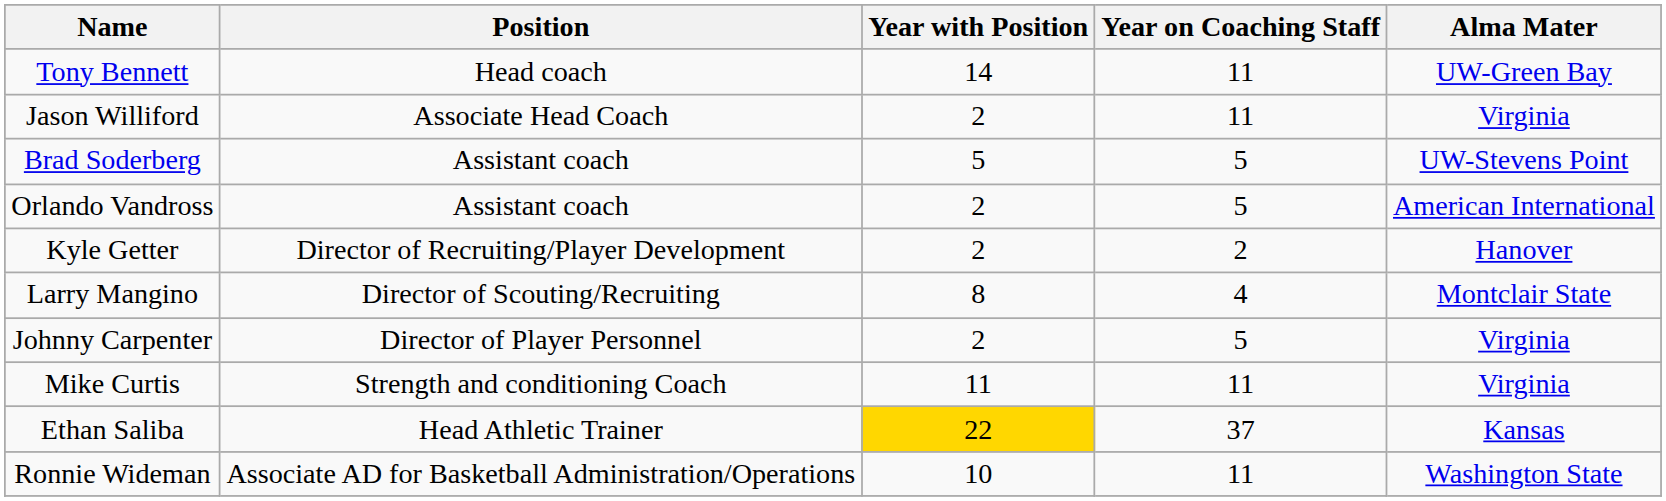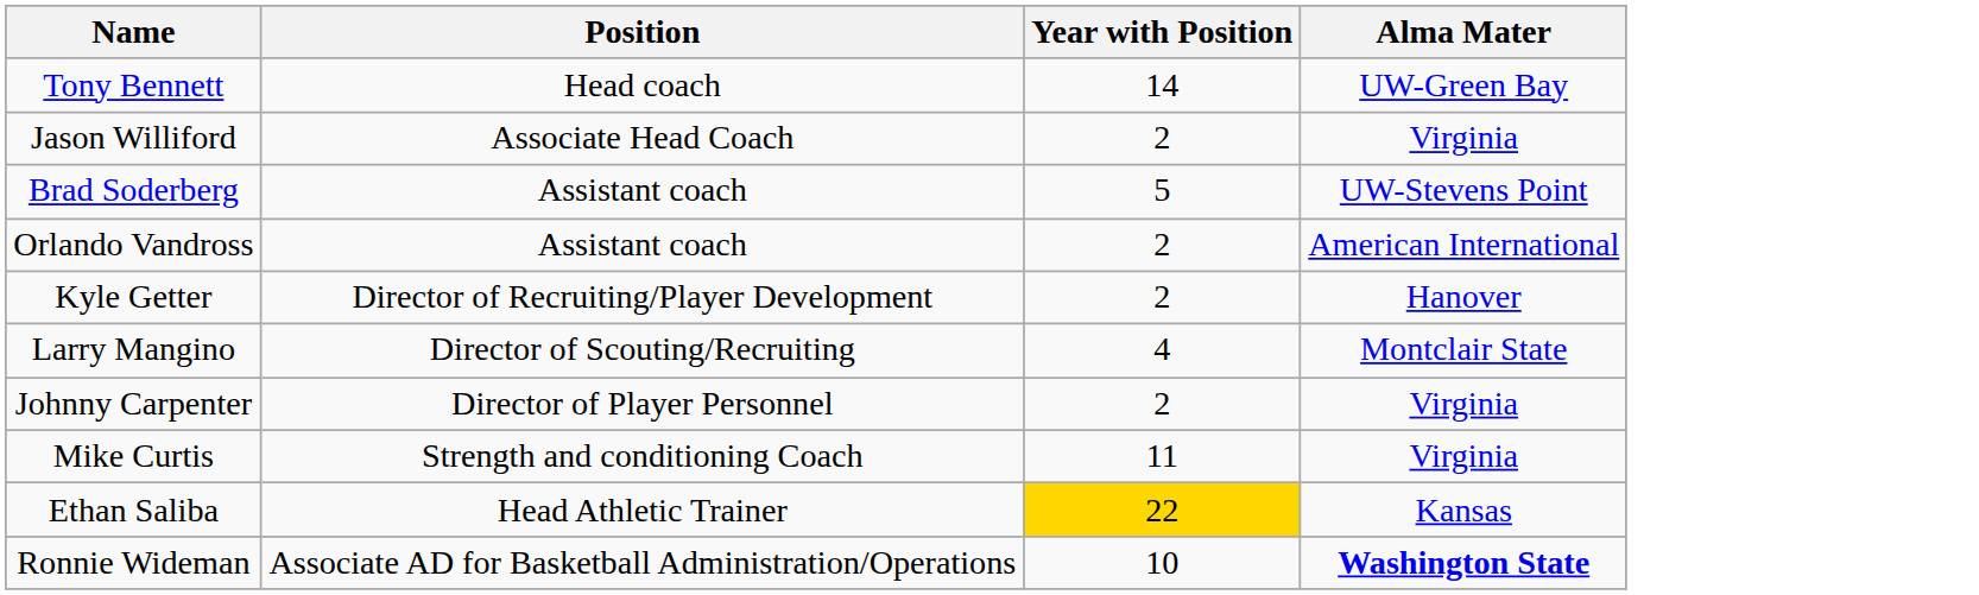- column: Year on Coaching Staff | 11 | 11 | 5 | 5 | 2 | 4 | 5 | 11 | 37 | 11
Larry Mangino | Year with Position: 8 -> 4
Ronnie Wideman | Alma Mater: normal -> bold
